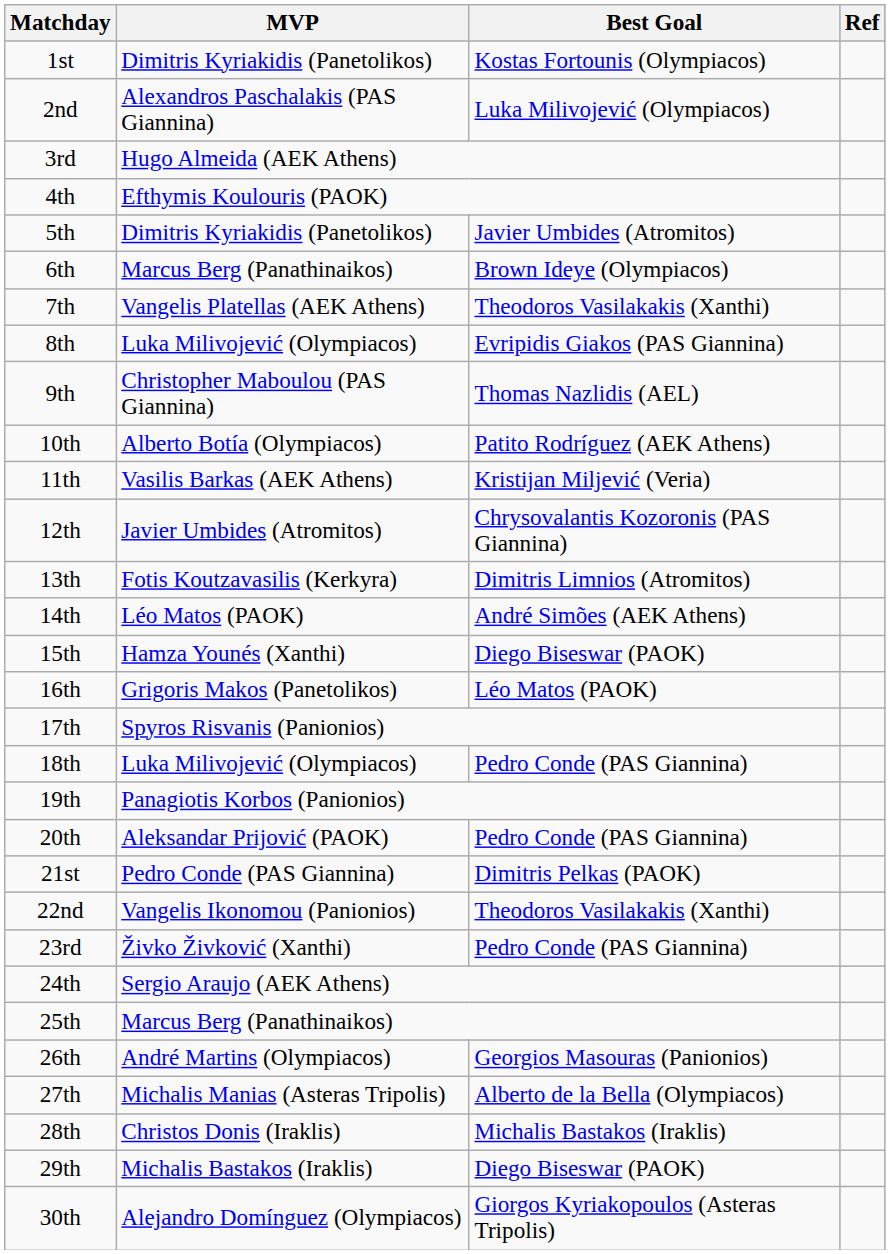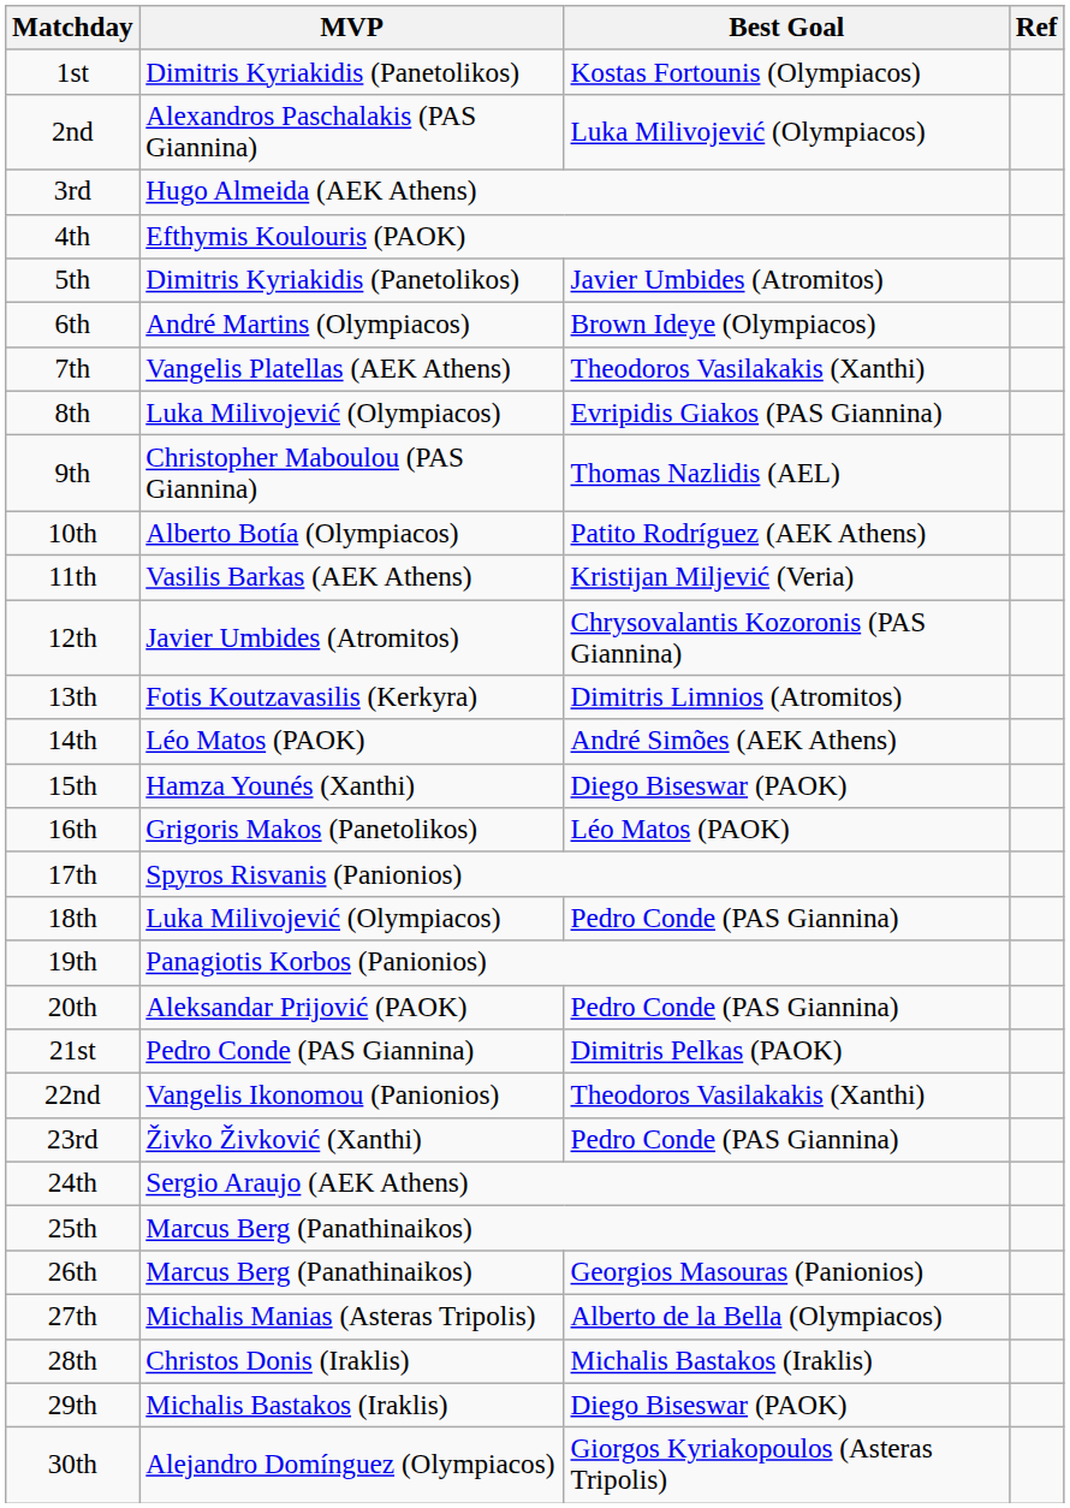6th | MVP: Marcus Berg (Panathinaikos) -> André Martins (Olympiacos)
26th | MVP: André Martins (Olympiacos) -> Marcus Berg (Panathinaikos)
